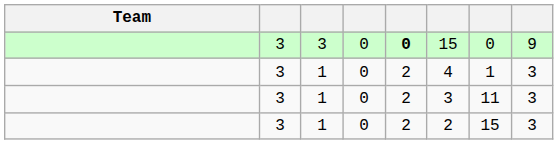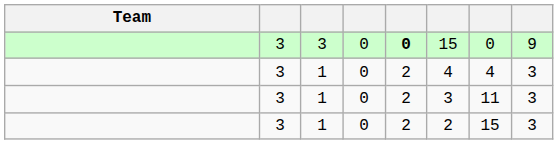row 3 | column 7: 1 -> 4
